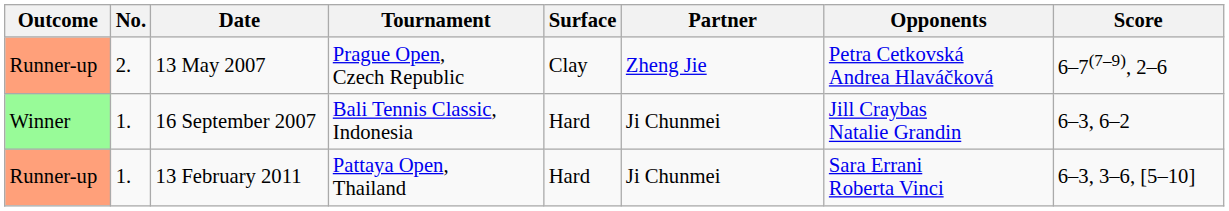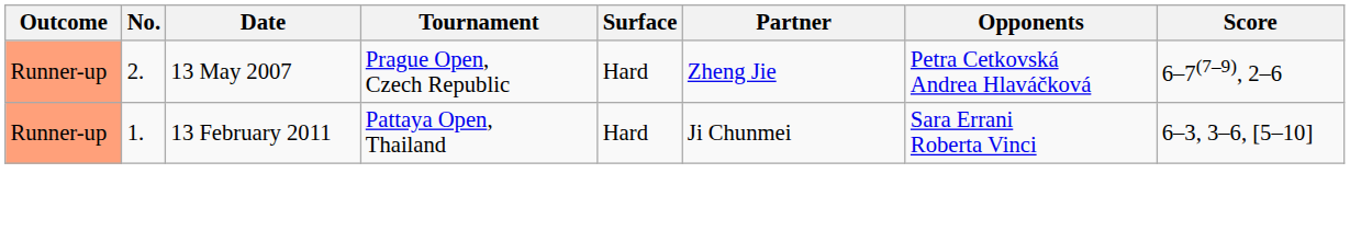13 May 2007 | Surface: Clay -> Hard
- row: Winner | 1. | 16 September 2007 | Bali Tennis Classic, Indonesia | Hard | Ji Chunmei | Jill Craybas Natalie Grandin | 6–3, 6–2
